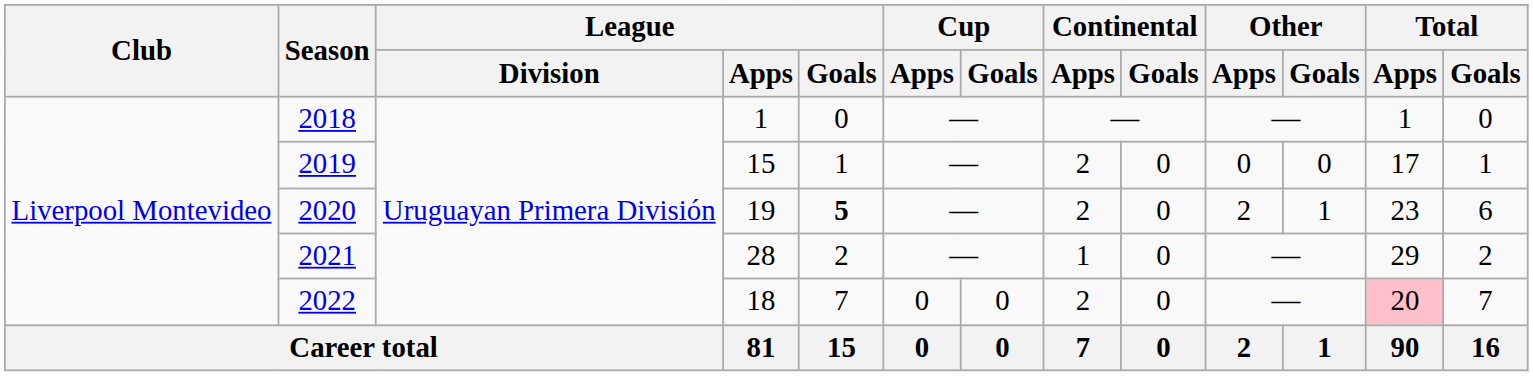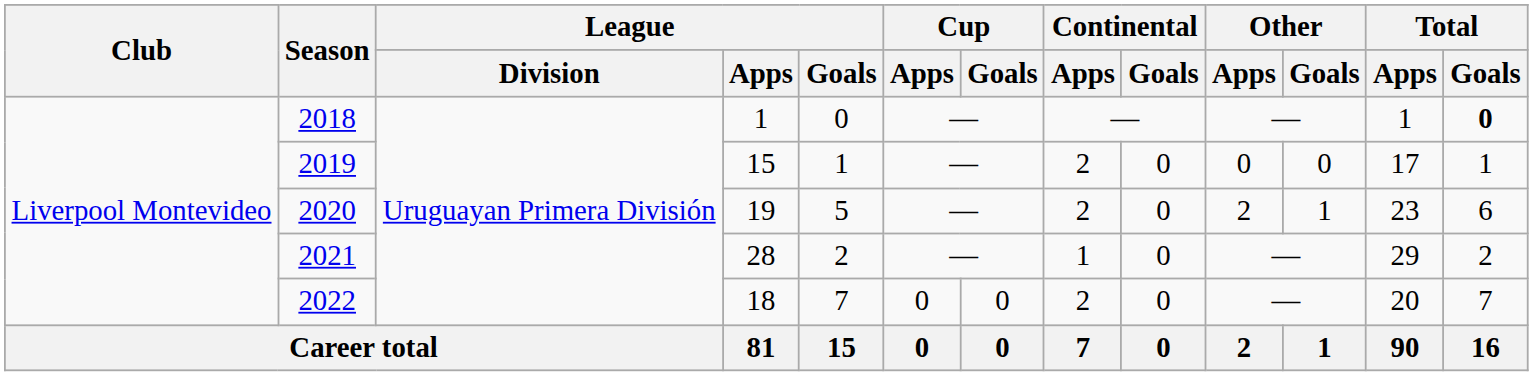2018 | Total / Goals: normal -> bold
2020 | League / Goals: bold -> normal
2022 | Total / Apps: pink background -> no background
